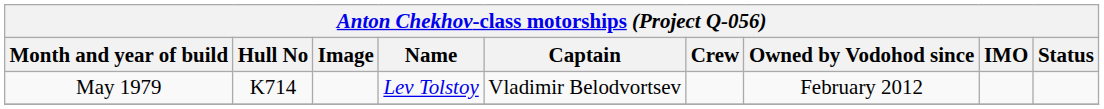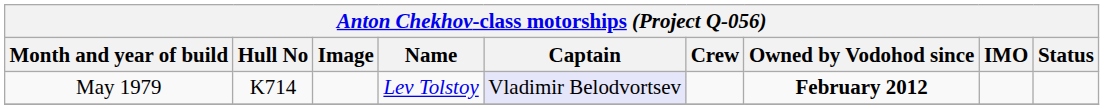May 1979 | Captain: no background -> lavender background
May 1979 | Owned by Vodohod since: normal -> bold
